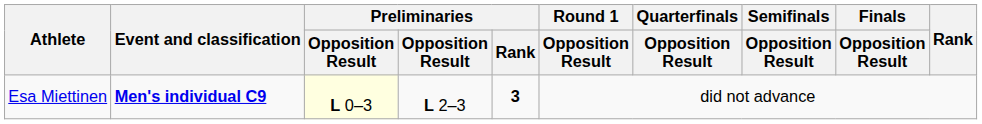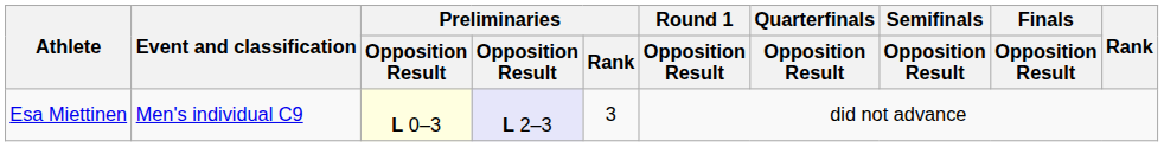Esa Miettinen | Event and classification: bold -> normal
Esa Miettinen | column 4: no background -> lavender background
Esa Miettinen | Preliminaries / Rank: bold -> normal
